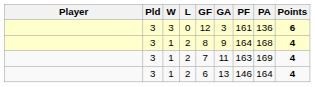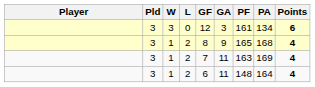row 2 | PA: 136 -> 134
row 3 | PF: 164 -> 165
row 5 | GA: 13 -> 11
row 5 | PF: 146 -> 148
